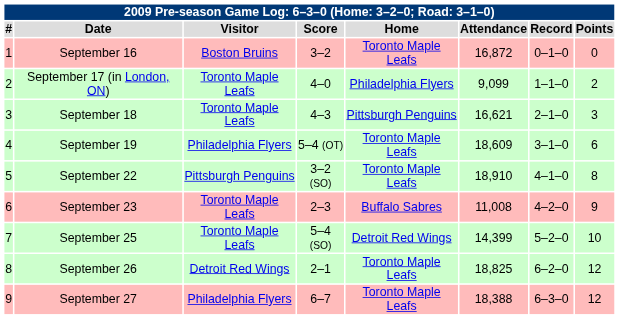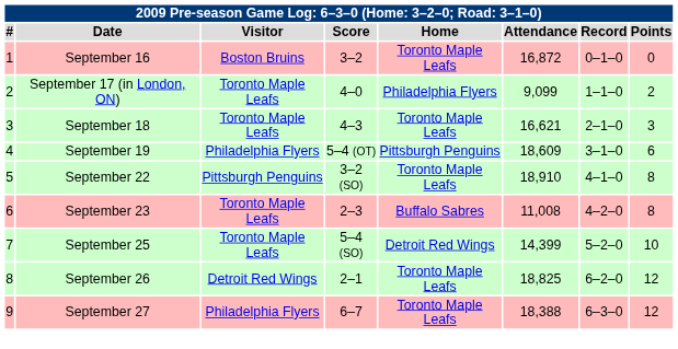September 18 | Home: Pittsburgh Penguins -> Toronto Maple Leafs
September 19 | Home: Toronto Maple Leafs -> Pittsburgh Penguins
September 23 | Points: 9 -> 8
